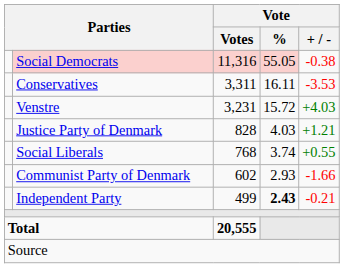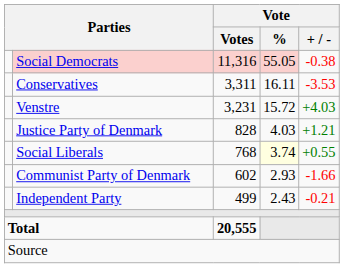Social Liberals | Vote / %: no background -> lightyellow background
Independent Party | Vote / %: bold -> normal
